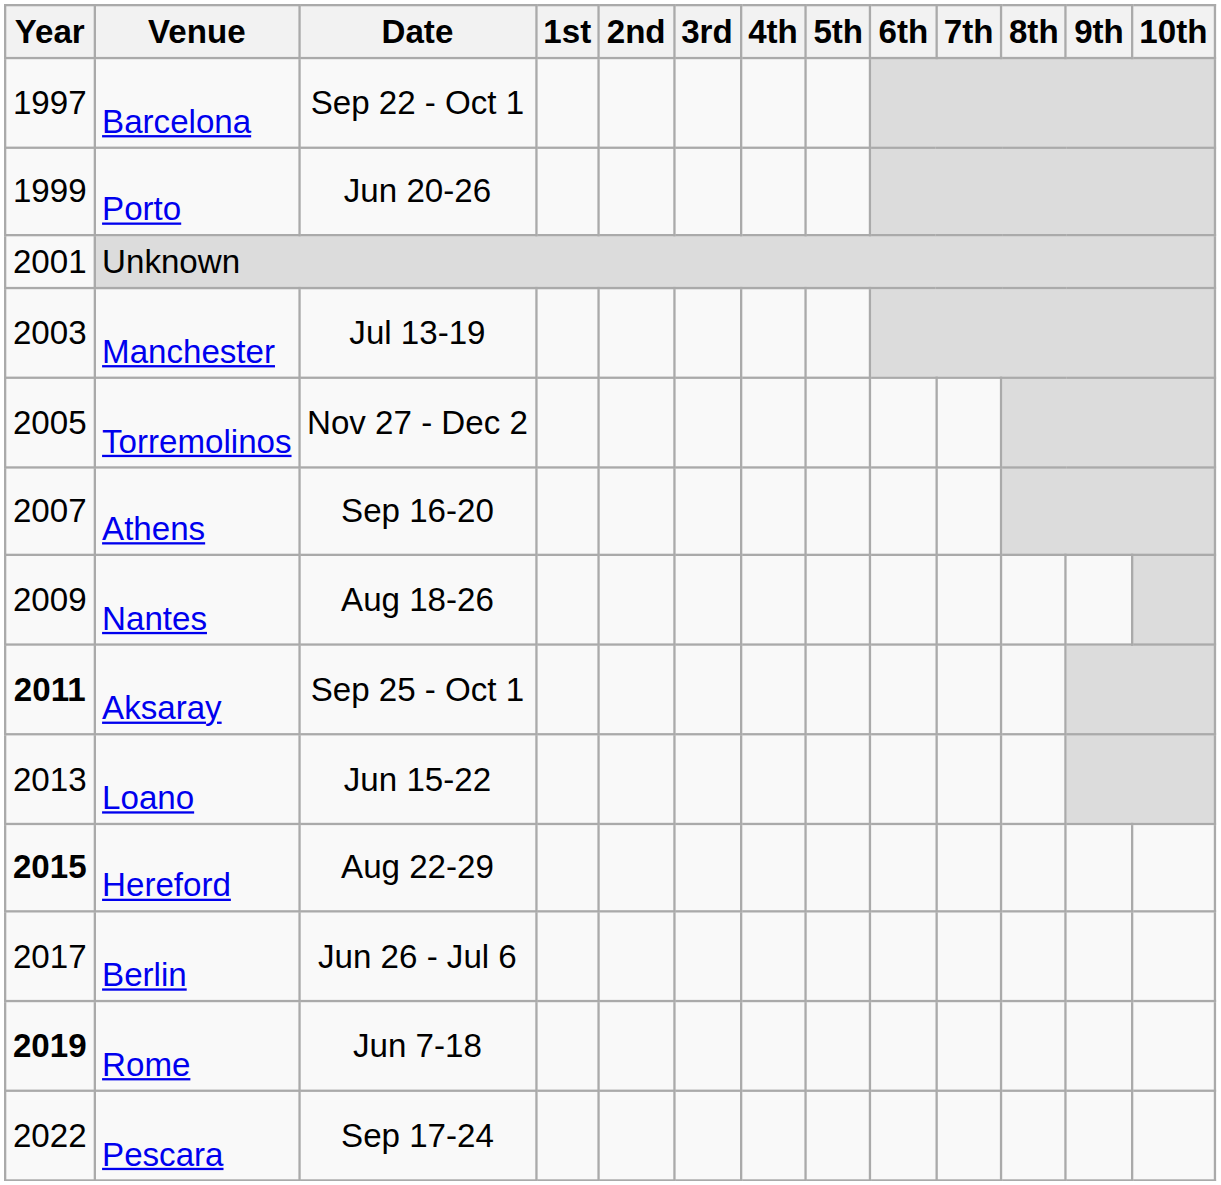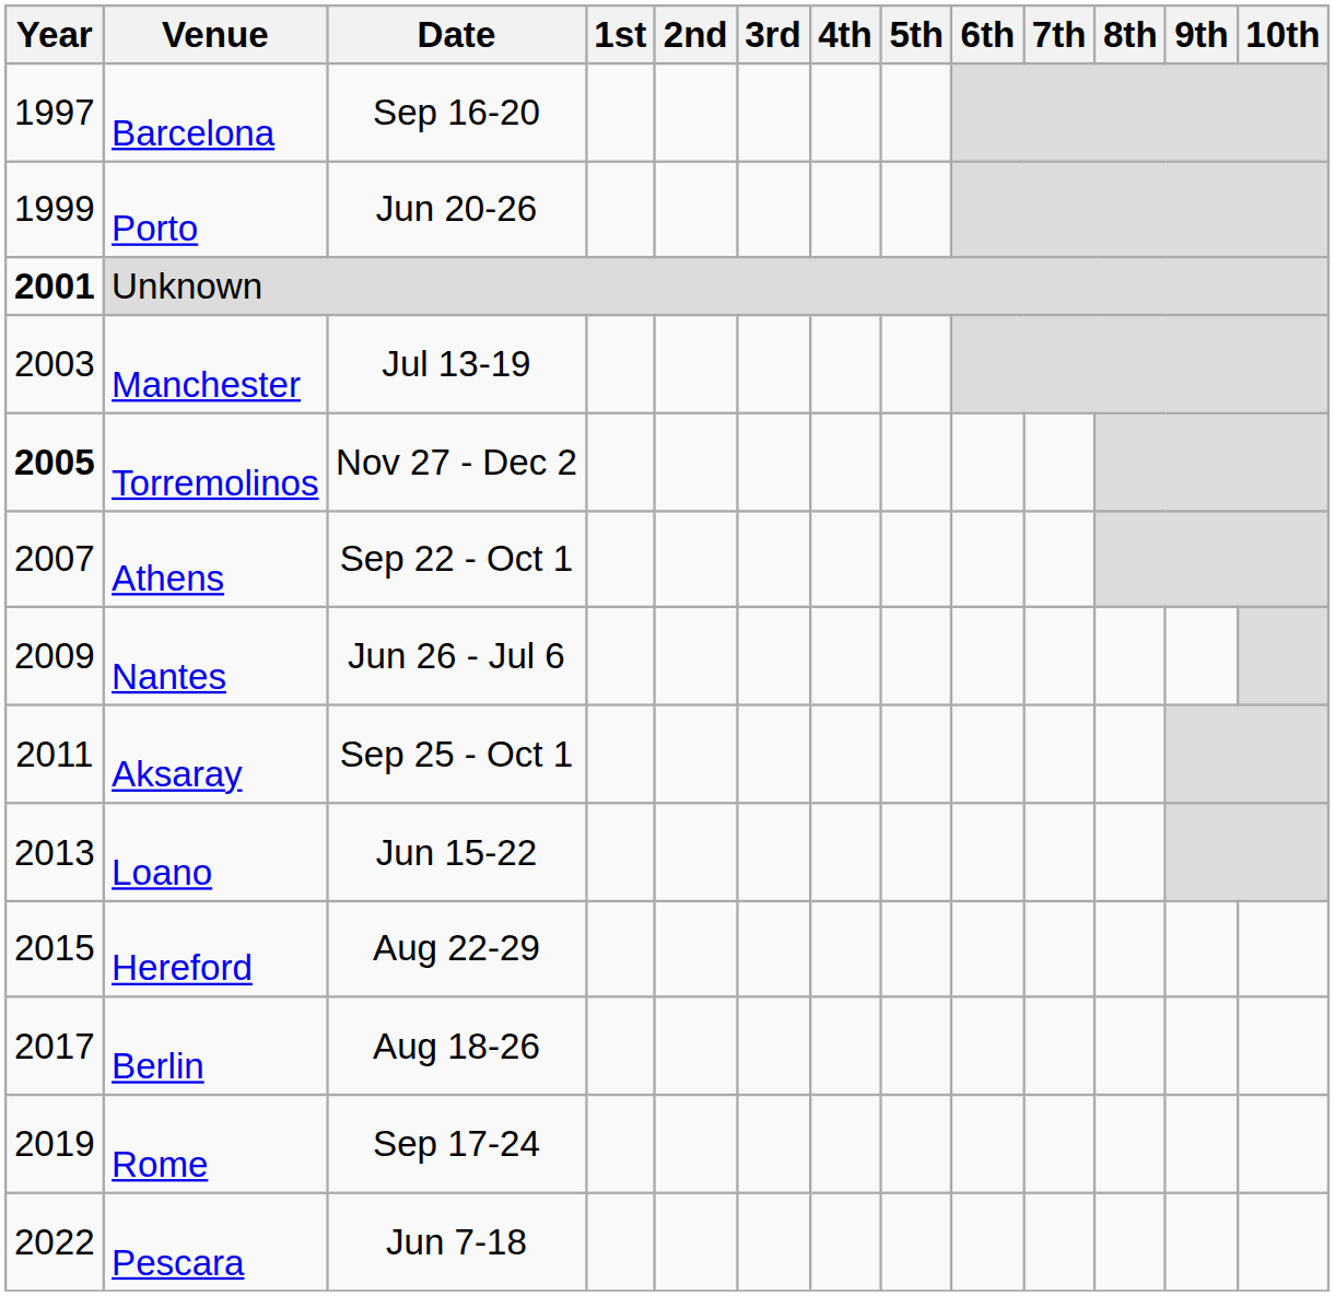Barcelona | Date: Sep 22 - Oct 1 -> Sep 16-20
Unknown | Year: normal -> bold
Torremolinos | Year: normal -> bold
Athens | Date: Sep 16-20 -> Sep 22 - Oct 1
Nantes | Date: Aug 18-26 -> Jun 26 - Jul 6
Aksaray | Year: bold -> normal
Hereford | Year: bold -> normal
Berlin | Date: Jun 26 - Jul 6 -> Aug 18-26
Rome | Year: bold -> normal
Rome | Date: Jun 7-18 -> Sep 17-24
Pescara | Date: Sep 17-24 -> Jun 7-18
